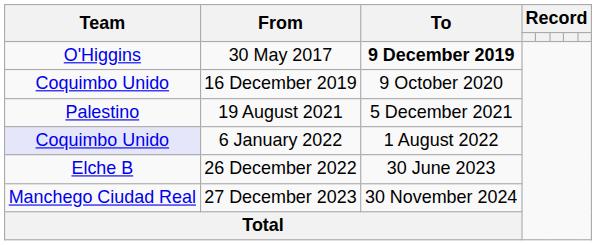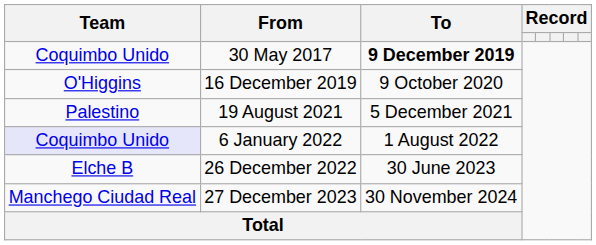30 May 2017 | Team: O'Higgins -> Coquimbo Unido
16 December 2019 | Team: Coquimbo Unido -> O'Higgins
